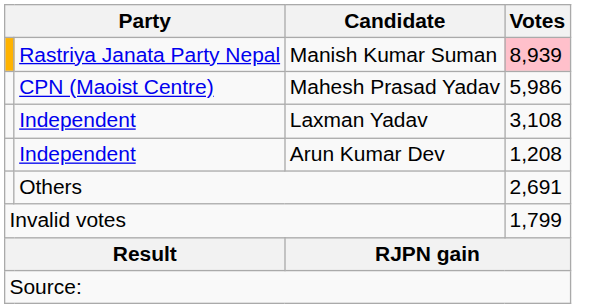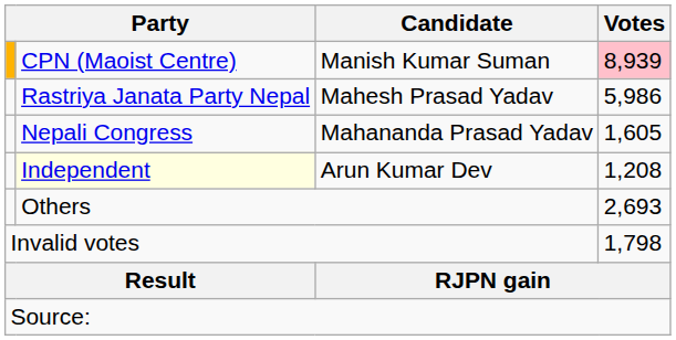Manish Kumar Suman | column 2: Rastriya Janata Party Nepal -> CPN (Maoist Centre)
Mahesh Prasad Yadav | column 2: CPN (Maoist Centre) -> Rastriya Janata Party Nepal
- row: Independent | Laxman Yadav | 3,108
+ row: Nepali Congress | Mahananda Prasad Yadav | 1,605
Arun Kumar Dev | column 2: no background -> lightyellow background
Others | Votes: 2,691 -> 2,693
Invalid votes | Votes: 1,799 -> 1,798
